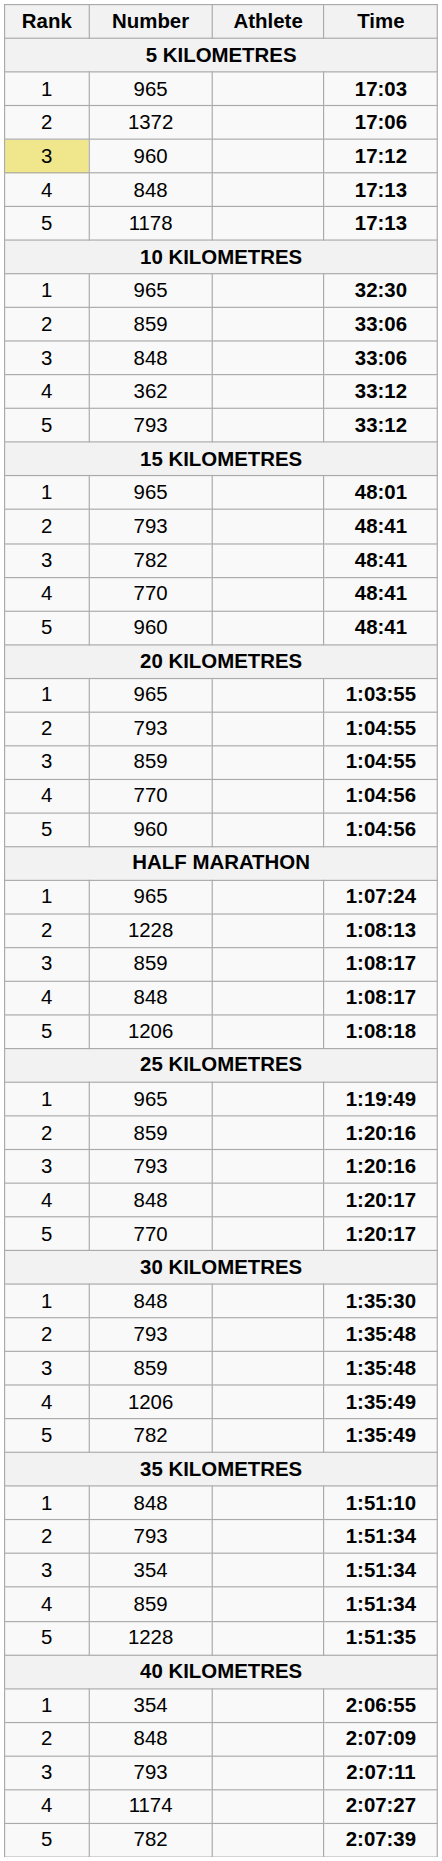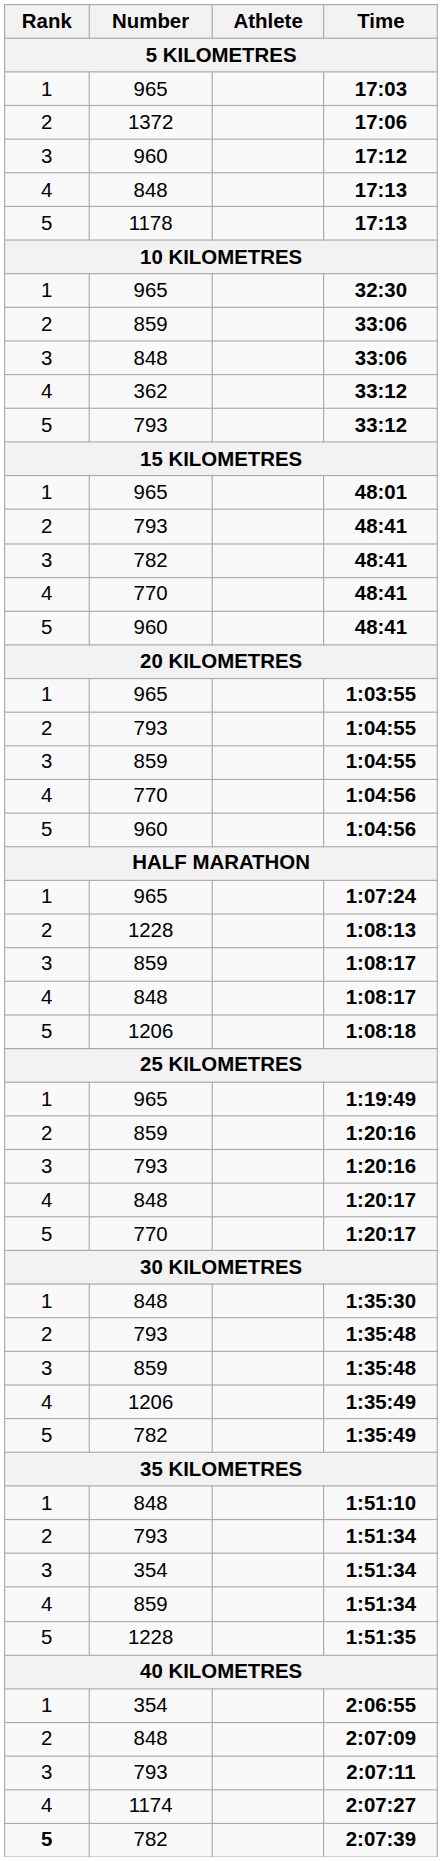17:12 | Rank: khaki background -> no background
2:07:39 | Rank: normal -> bold
